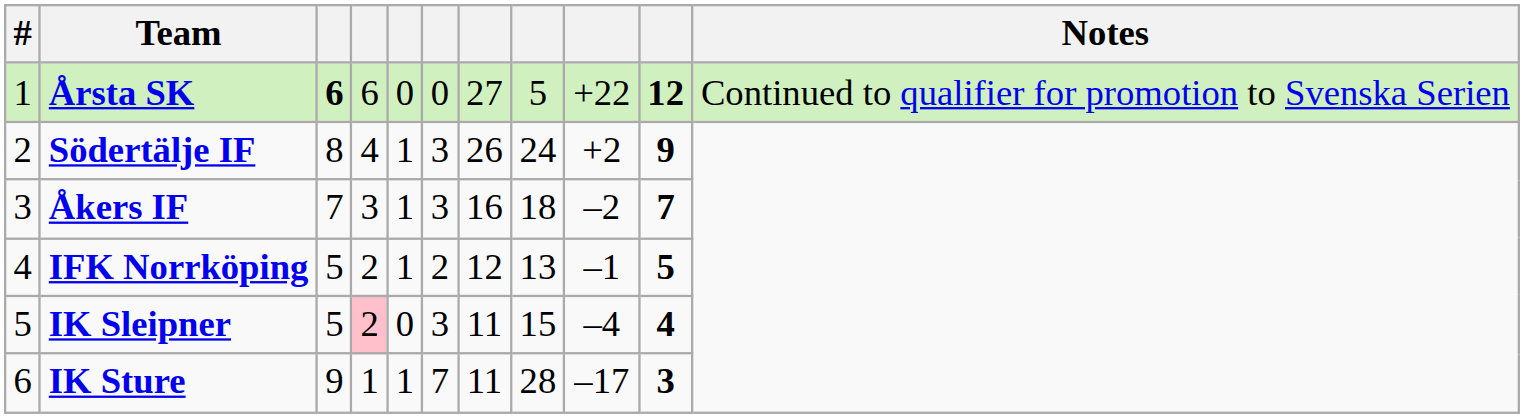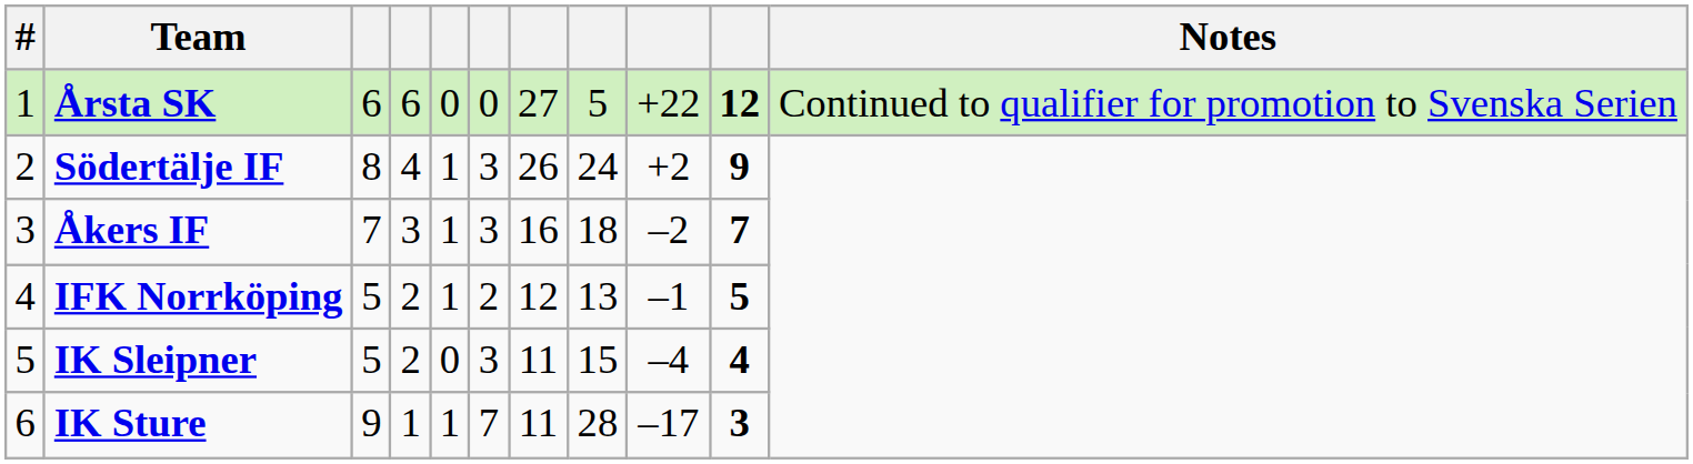Årsta SK | column 3: bold -> normal
IK Sleipner | column 4: pink background -> no background
